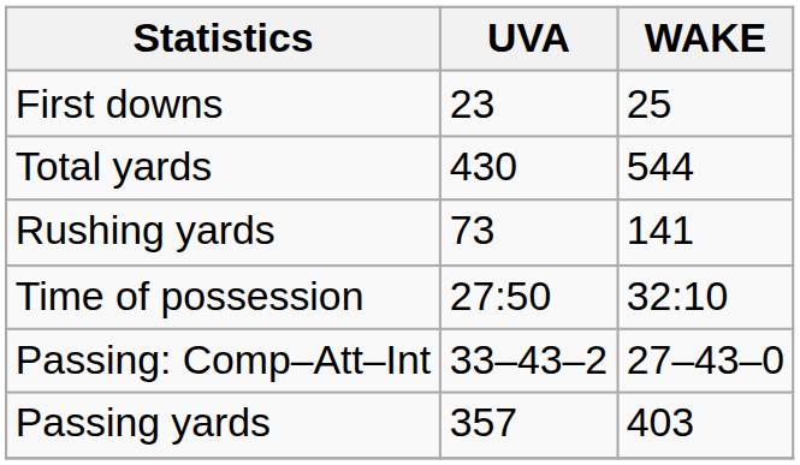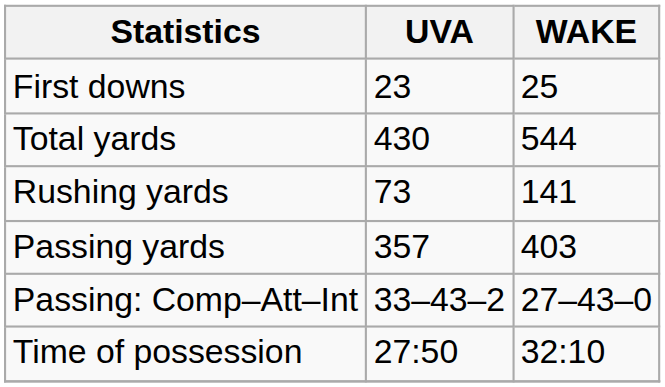rows swapped: Passing yards <-> Time of possession
